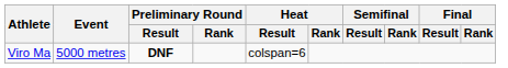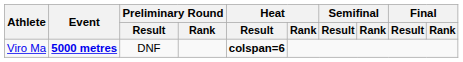Viro Ma | Event: normal -> bold
Viro Ma | Preliminary Round / Result: bold -> normal
Viro Ma | Heat / Result: normal -> bold
